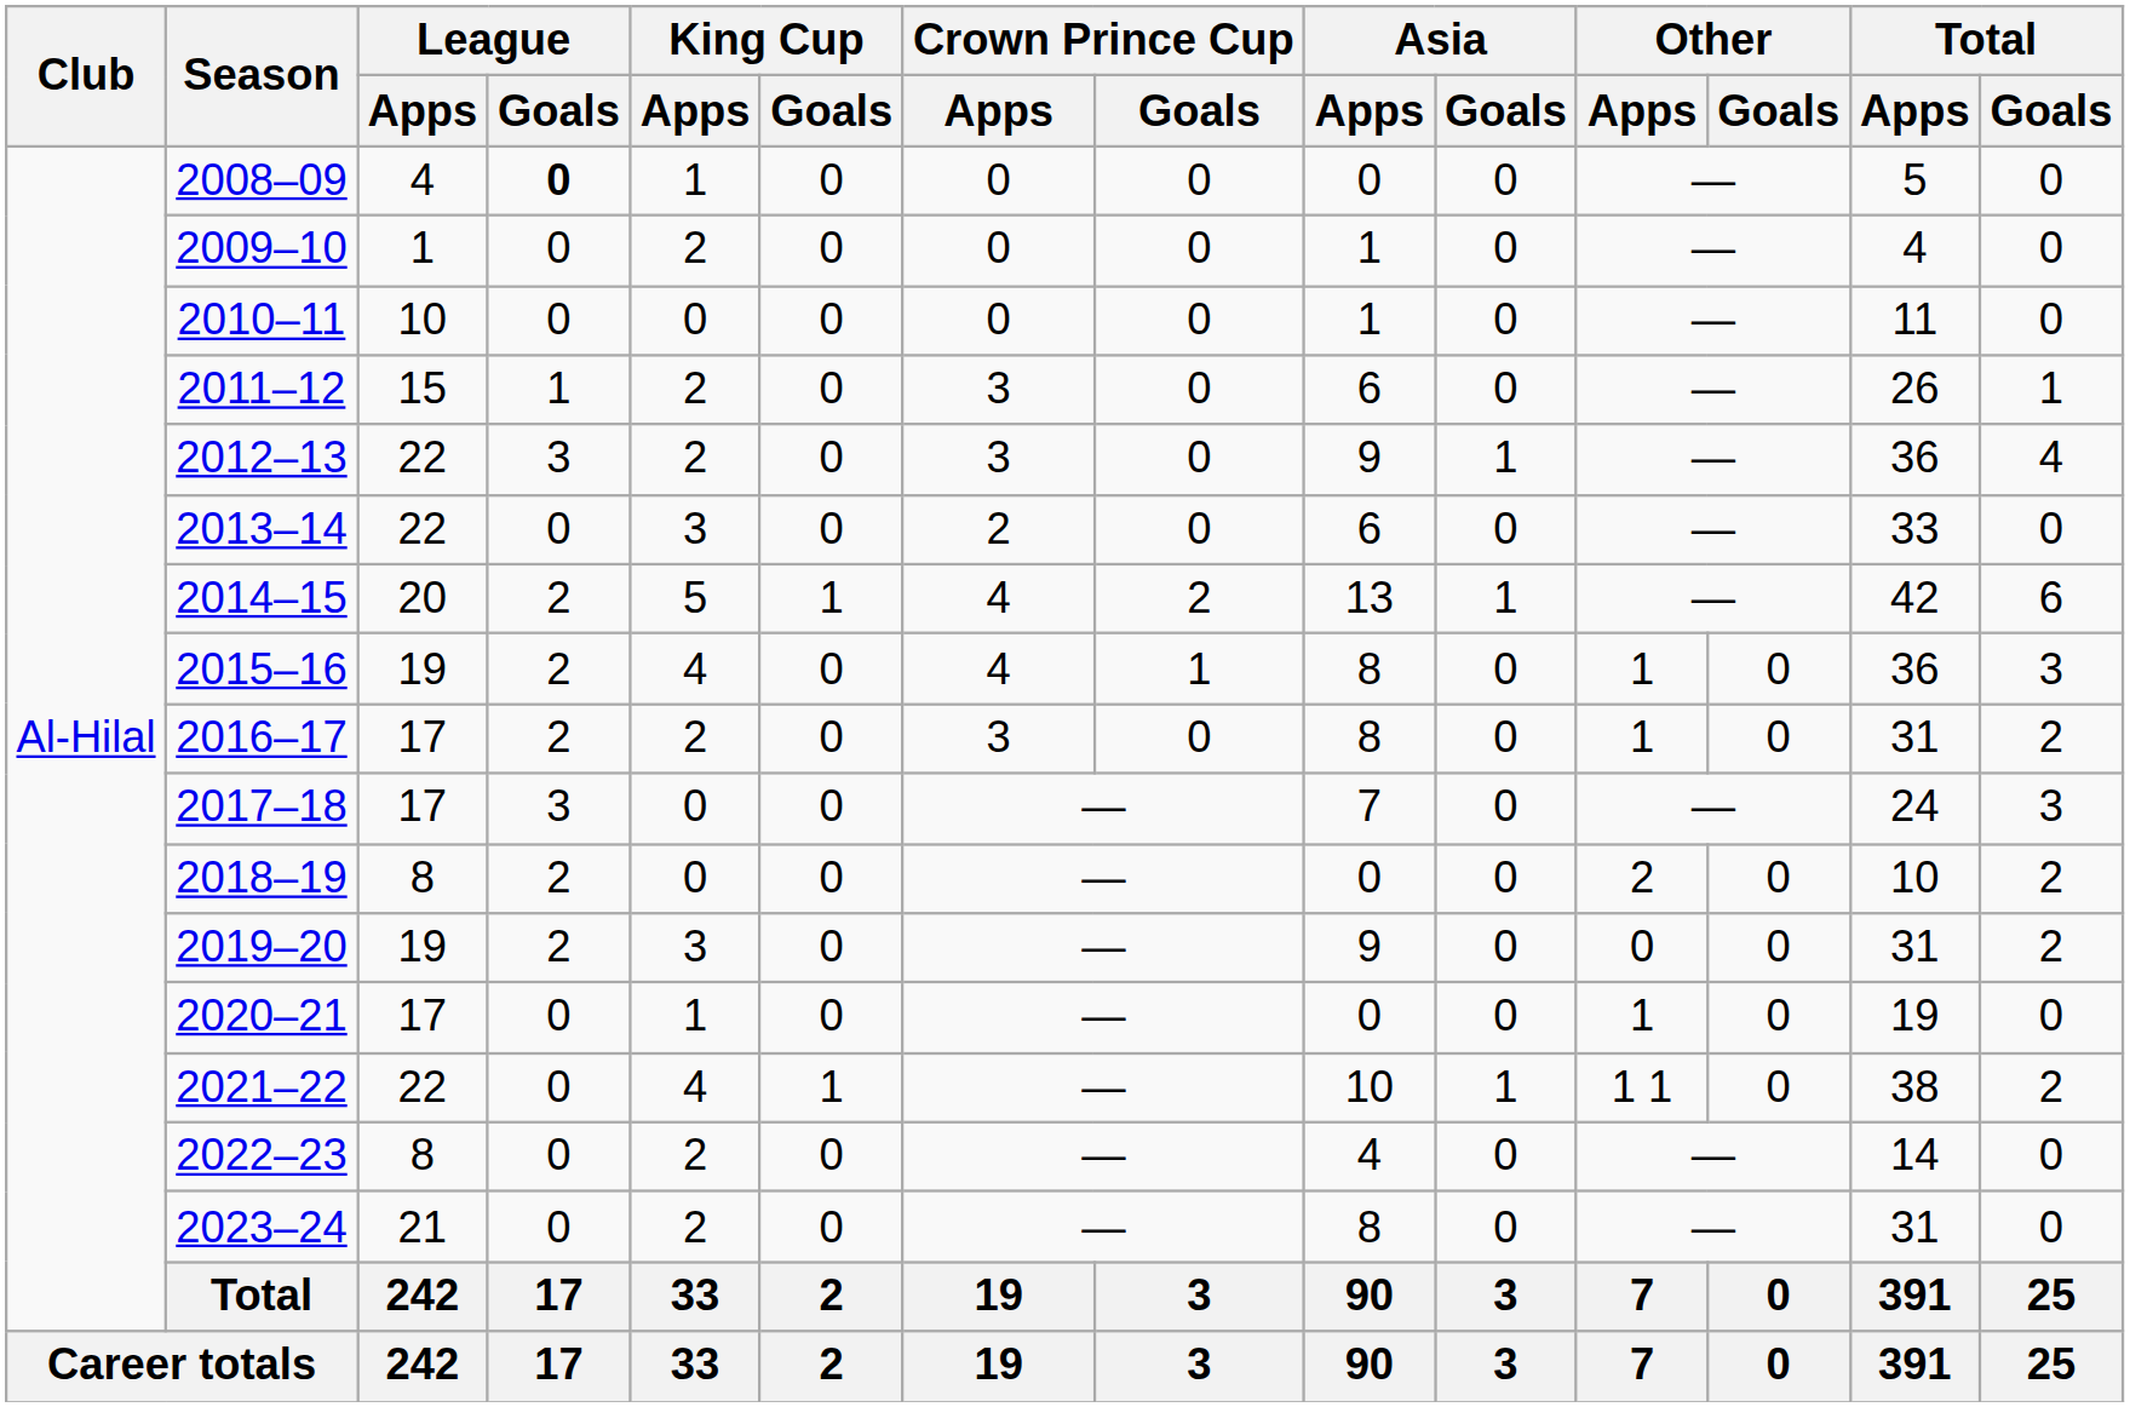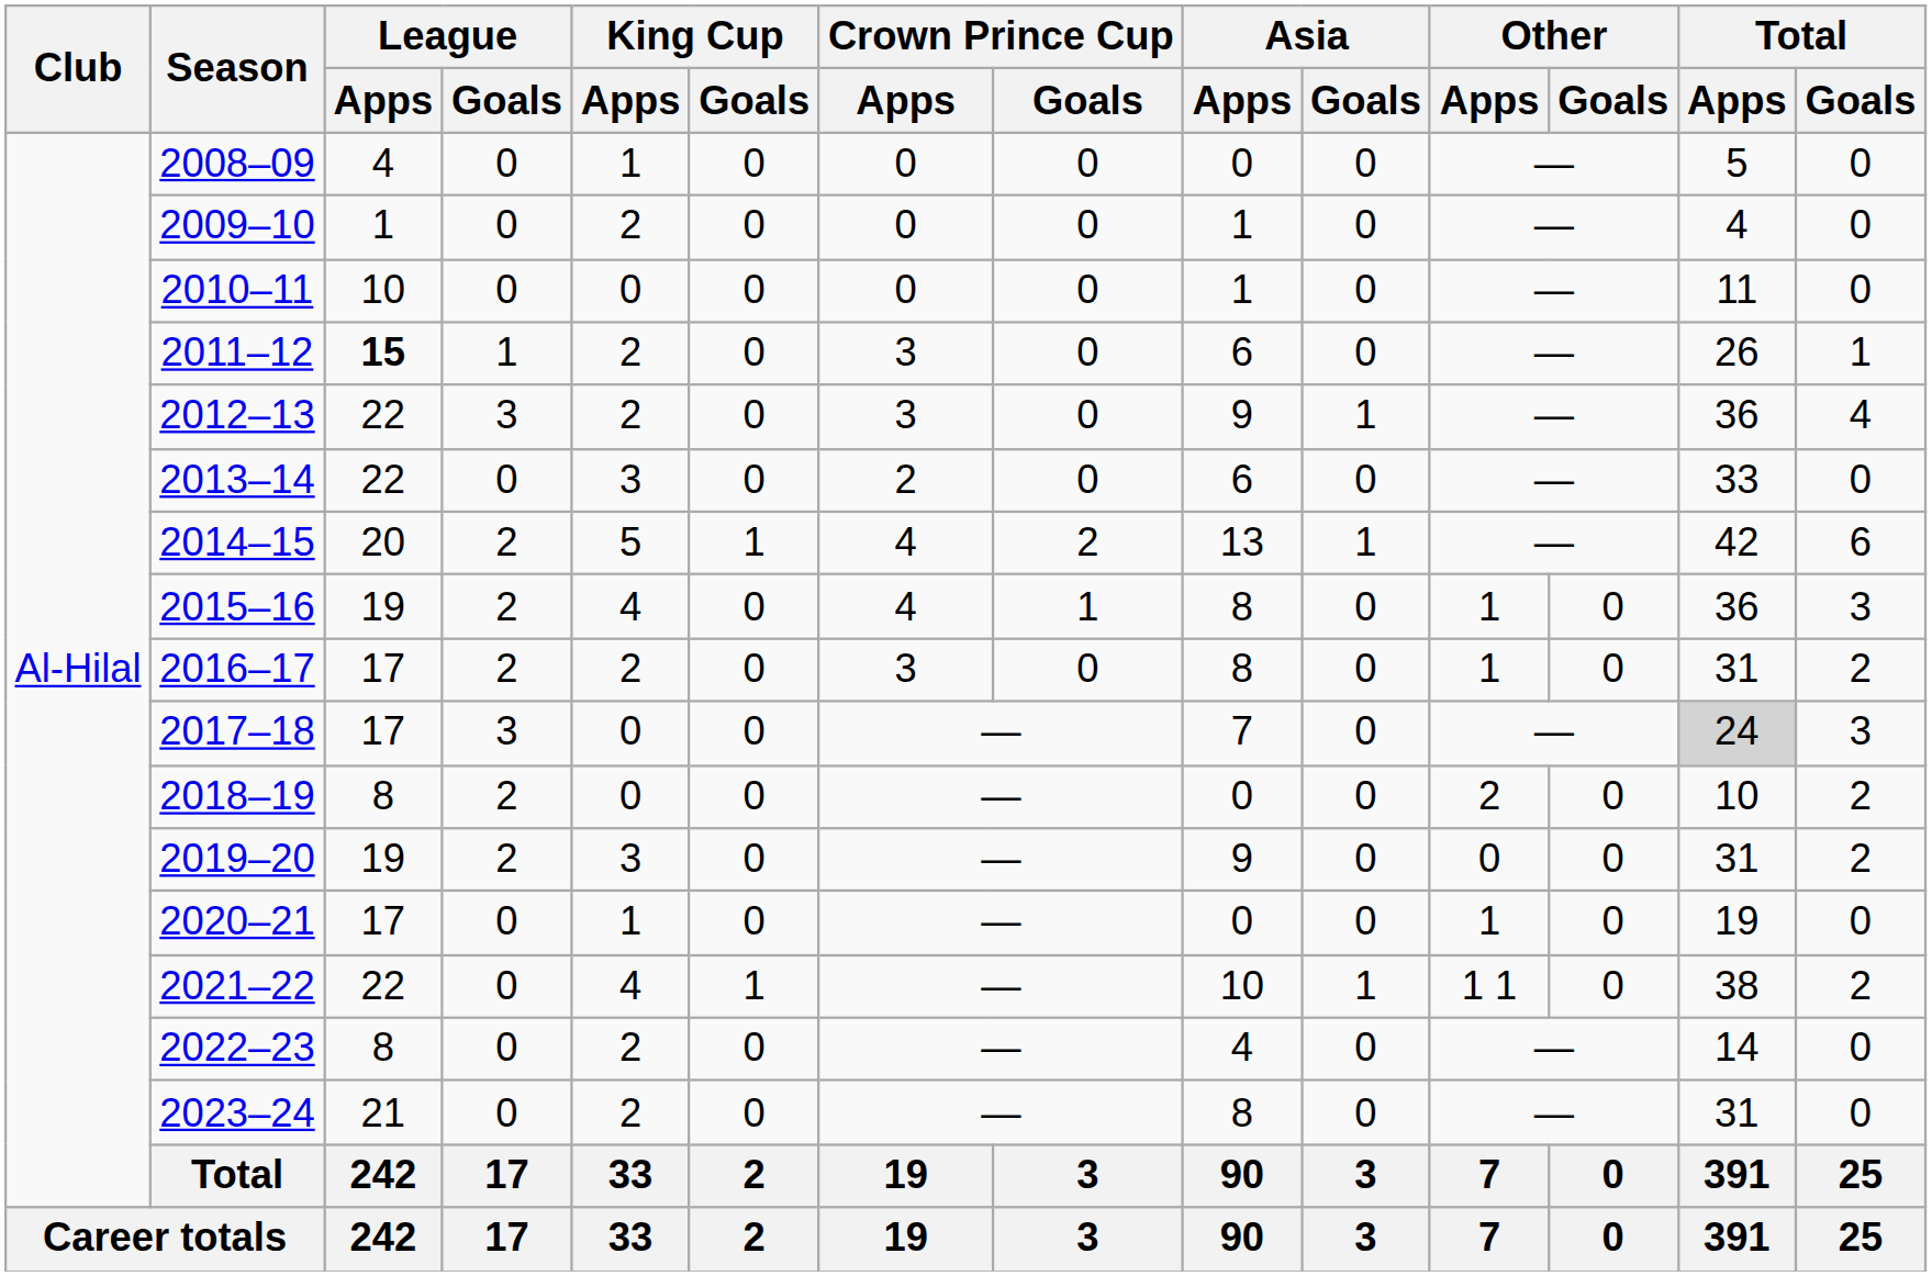2008–09 | League / Goals: bold -> normal
2011–12 | League / Apps: normal -> bold
2017–18 | Total / Apps: no background -> lightgrey background
